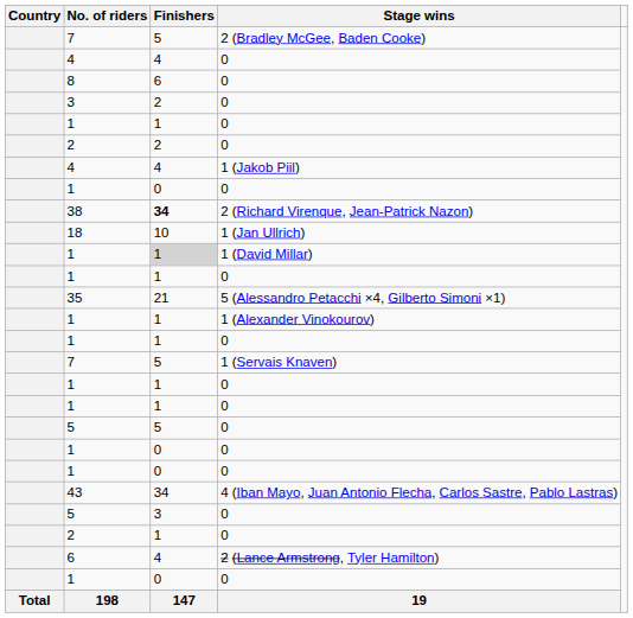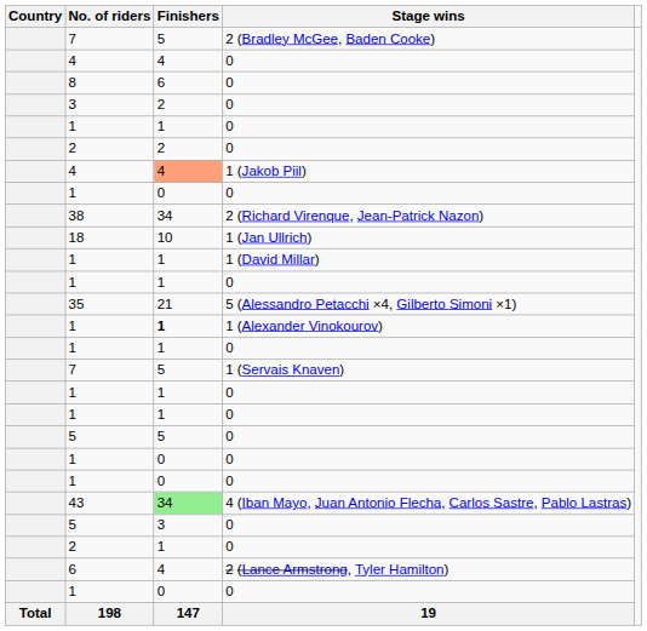4 / 1 (Jakob Piil) | Finishers: no background -> lightsalmon background
38 | Finishers: bold -> normal
1 / 1 (David Millar) | Finishers: lightgrey background -> no background
1 / 1 (Alexander Vinokourov) | Finishers: normal -> bold
43 | Finishers: no background -> lightgreen background
